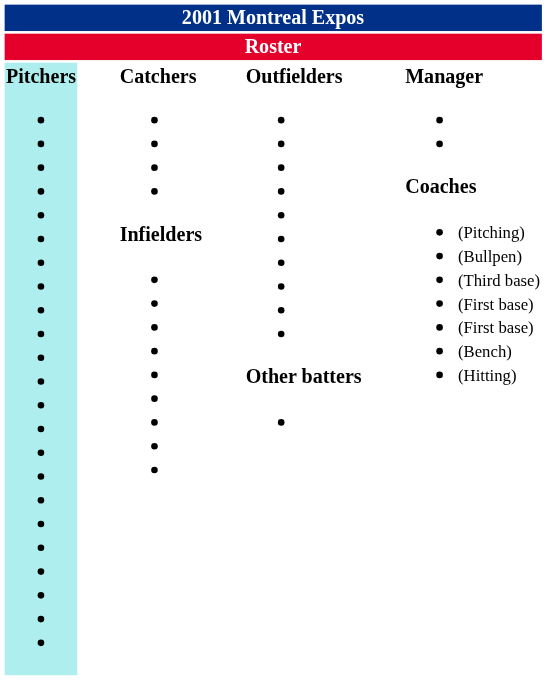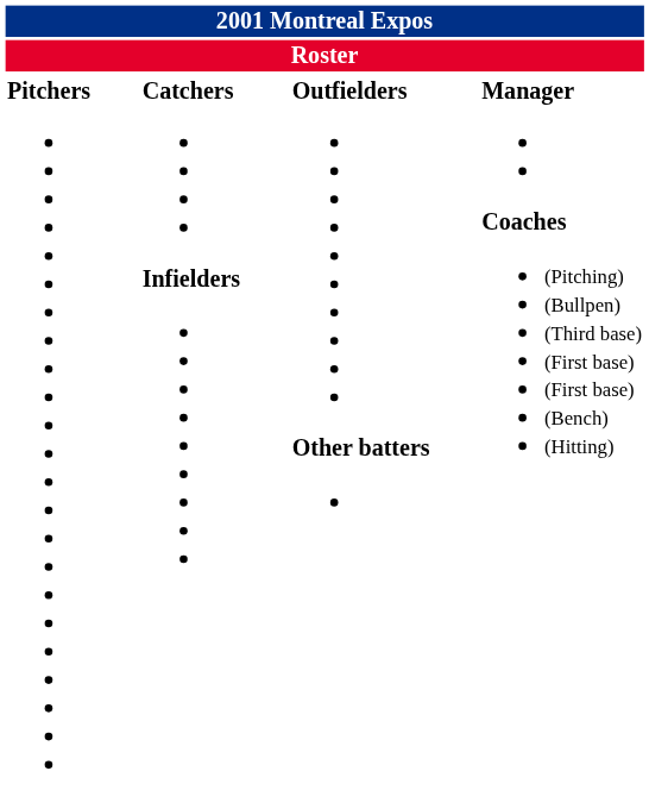Pitchers | column 1: paleturquoise background -> no background
